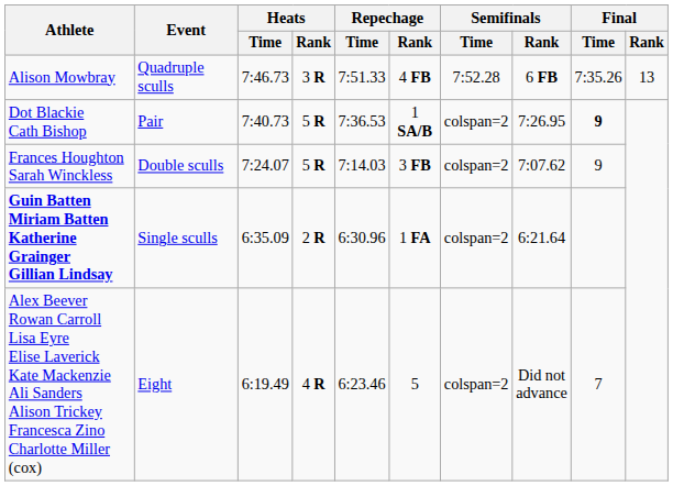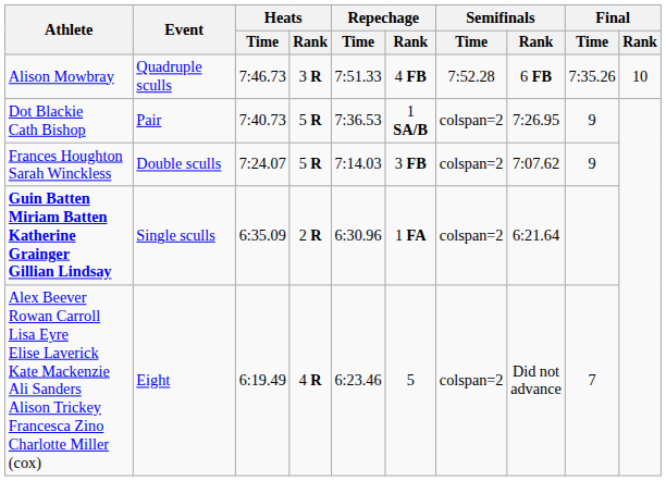Alison Mowbray | Final / Rank: 13 -> 10
Dot Blackie Cath Bishop | Final / Time: bold -> normal
